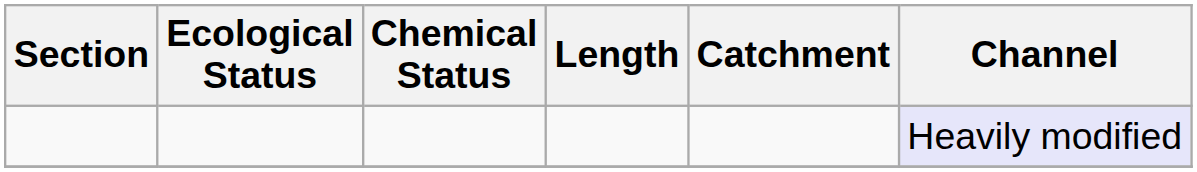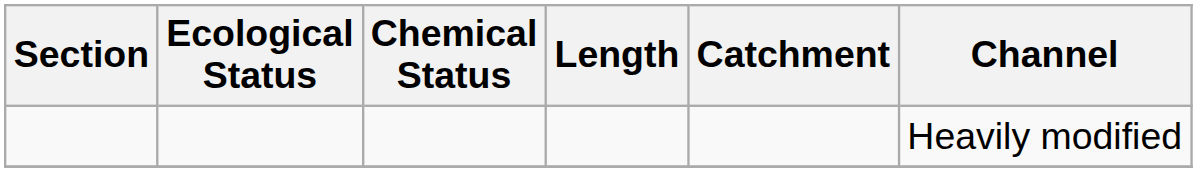row 2 | Channel: lavender background -> no background
